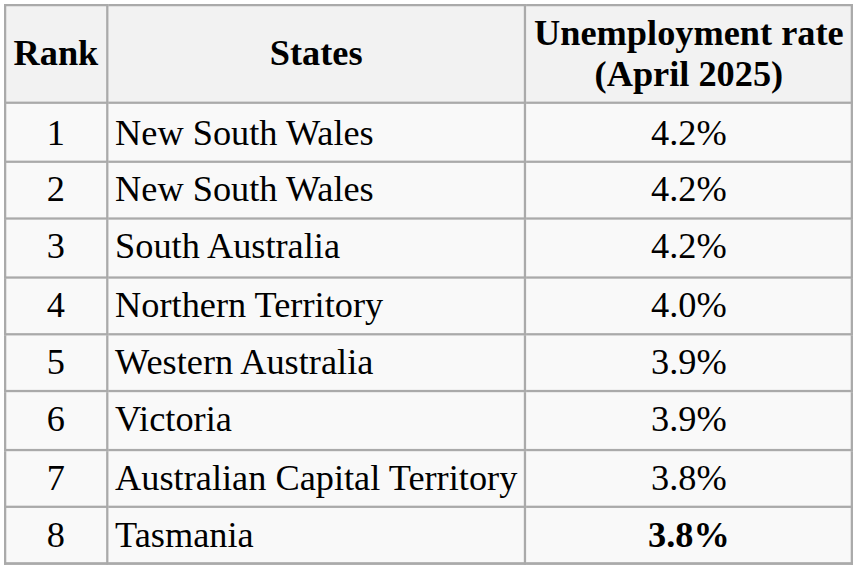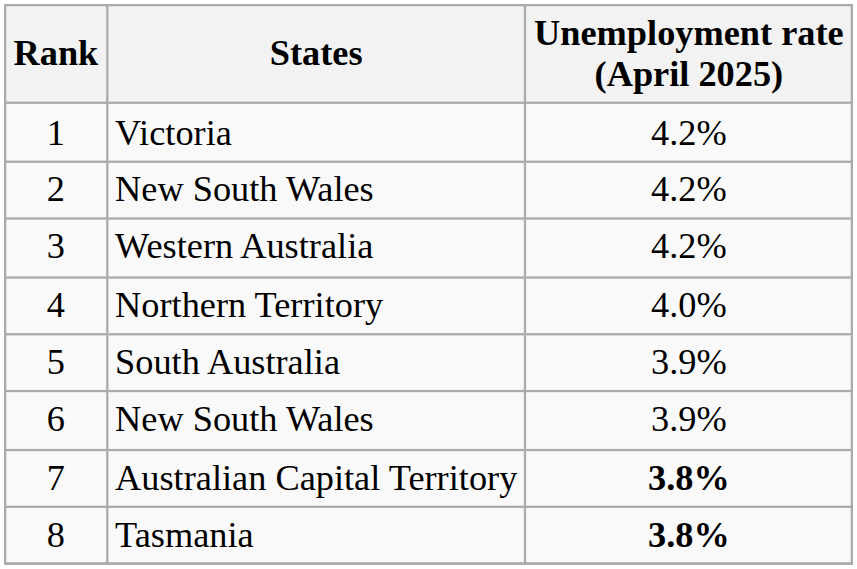1 | States: New South Wales -> Victoria
3 | States: South Australia -> Western Australia
5 | States: Western Australia -> South Australia
6 | States: Victoria -> New South Wales
7 | Unemployment rate (April 2025): normal -> bold
